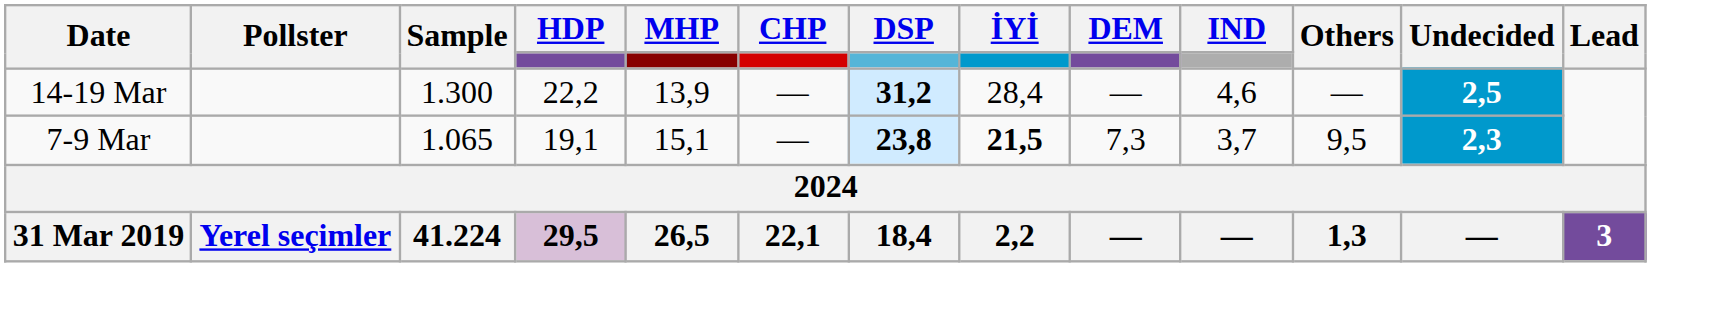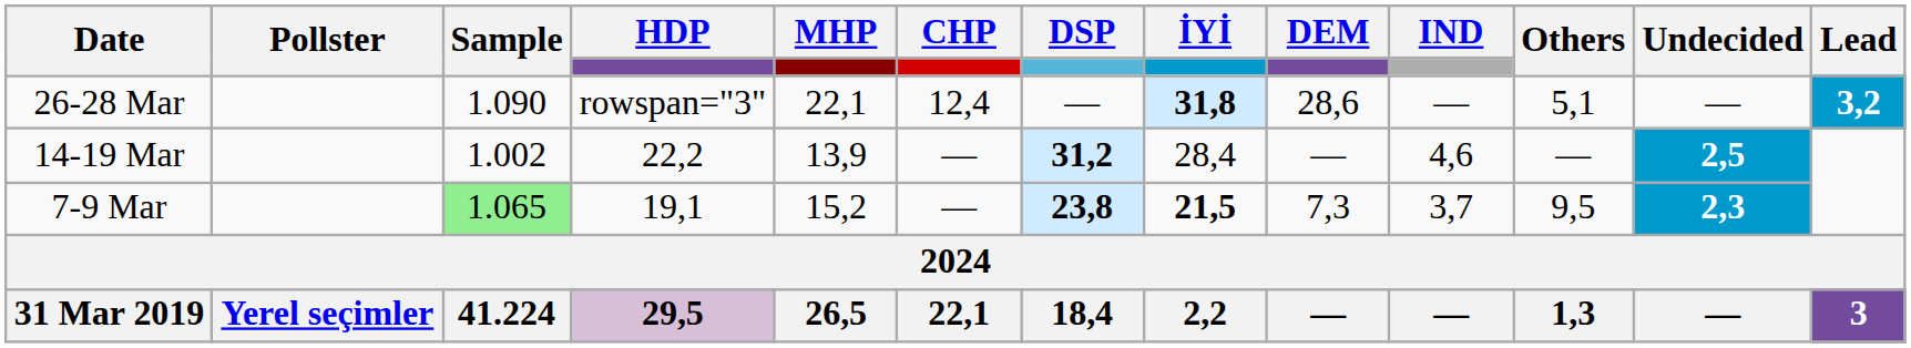+ row: 26-28 Mar | 1.090 | rowspan="3" | 22,1 | 12,4 | — | 31,8 | 28,6 | — | 5,1 | — | 3,2
14-19 Mar | Sample: 1.300 -> 1.002
7-9 Mar | Sample: no background -> lightgreen background
7-9 Mar | MHP: 15,1 -> 15,2
